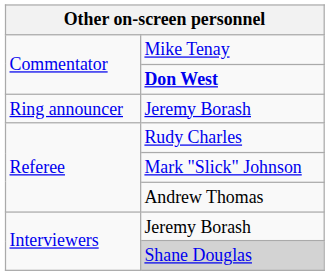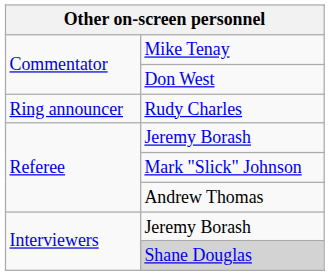row 3 | column 2: bold -> normal
row 4 | column 2: Jeremy Borash -> Rudy Charles
row 5 | column 2: Rudy Charles -> Jeremy Borash
